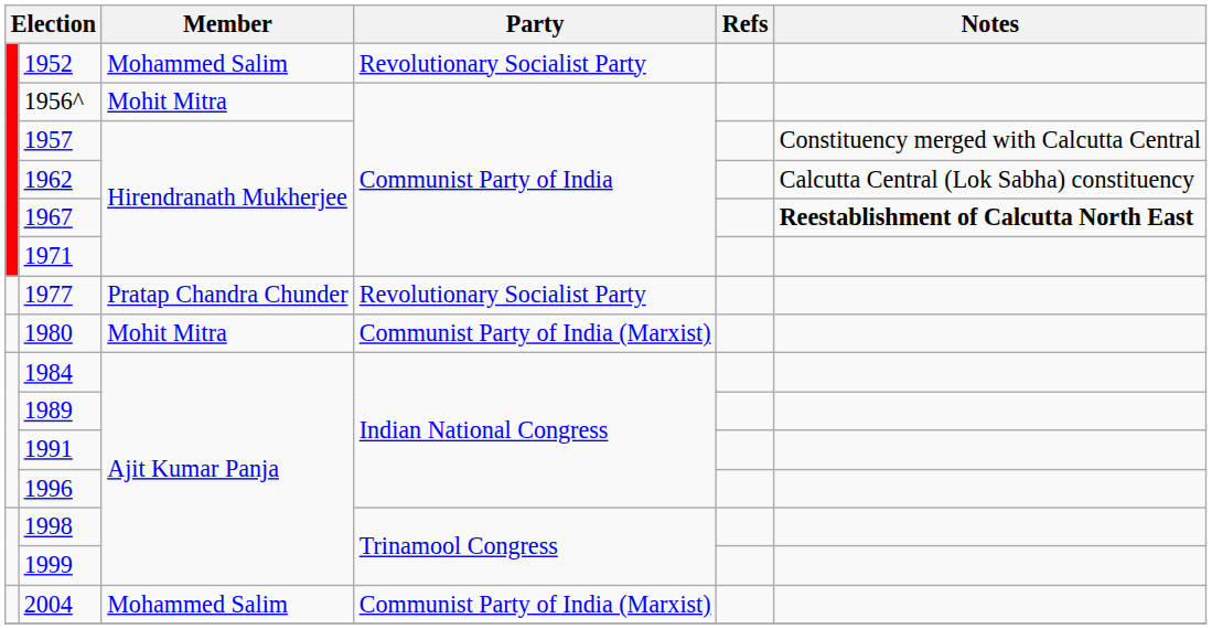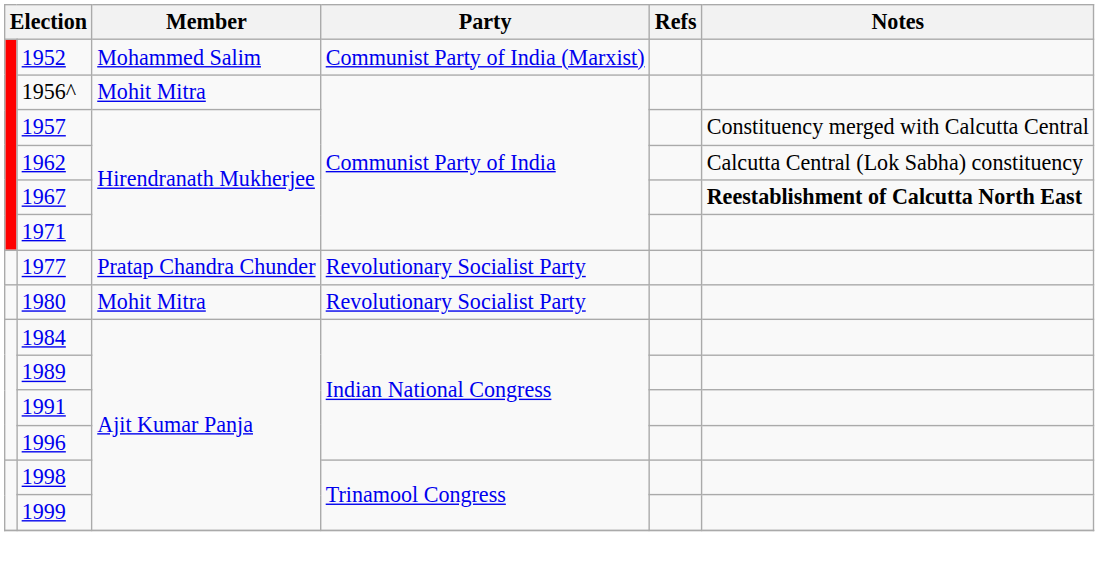1952 | Party: Revolutionary Socialist Party -> Communist Party of India (Marxist)
1980 | Party: Communist Party of India (Marxist) -> Revolutionary Socialist Party
- row: 2004 | Mohammed Salim | Communist Party of India (Marxist)
